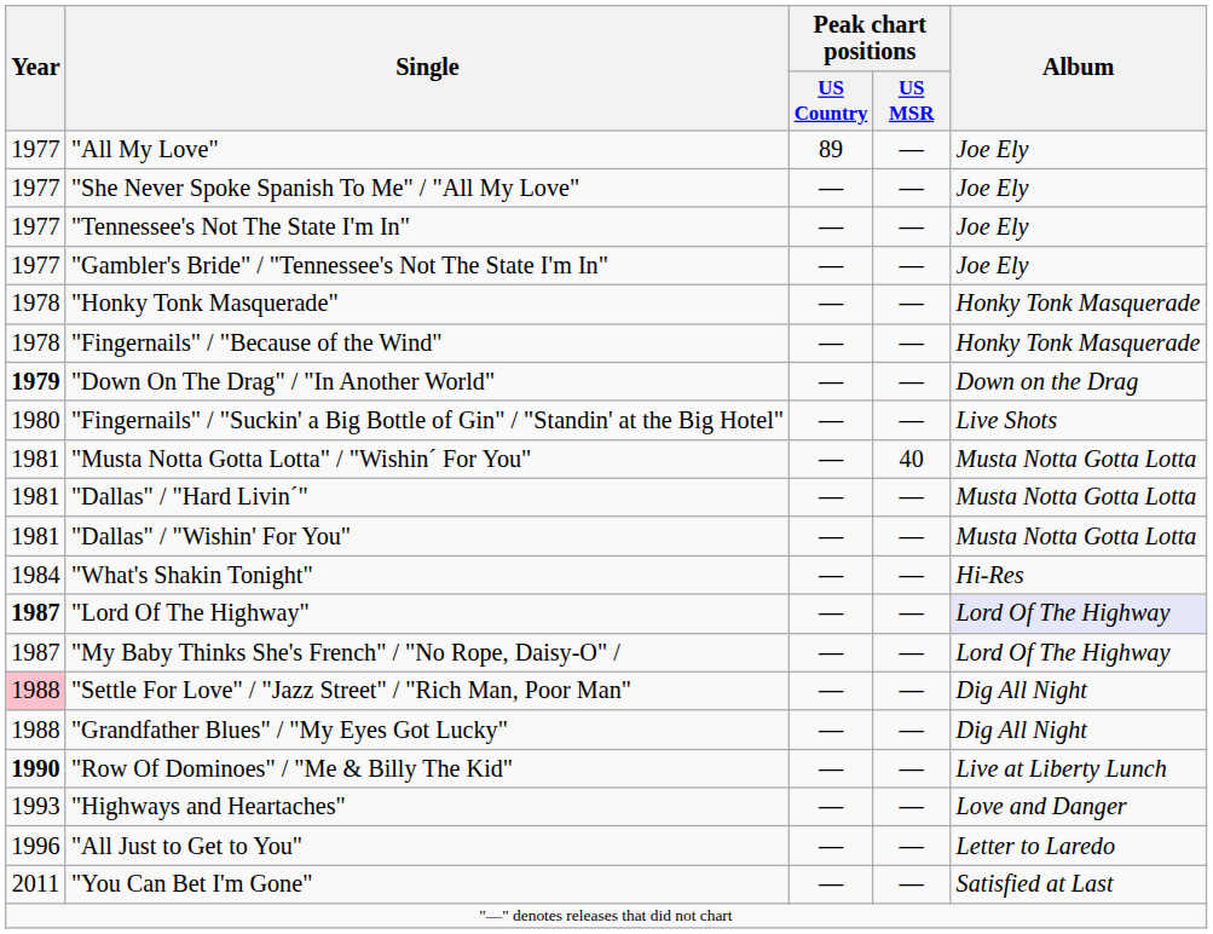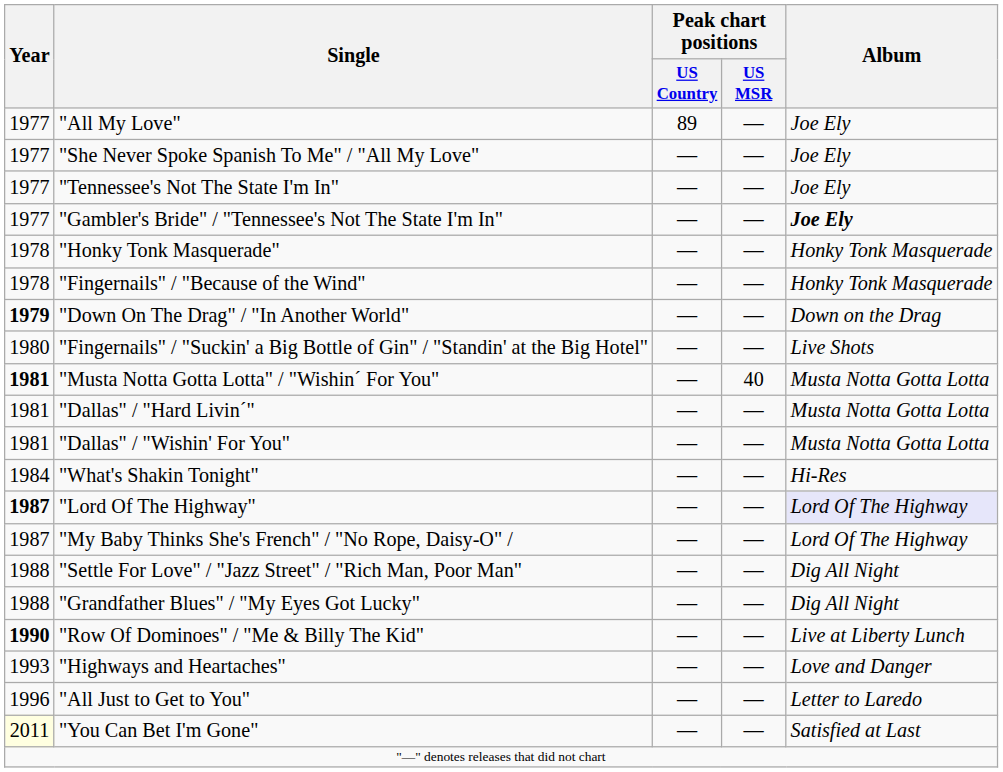"Gambler's Bride" / "Tennessee's Not The State I'm In" | Album: normal -> bold
"Musta Notta Gotta Lotta" / "Wishin´ For You" | Year: normal -> bold
"Settle For Love" / "Jazz Street" / "Rich Man, Poor Man" | Year: pink background -> no background
"You Can Bet I'm Gone" | Year: no background -> lightyellow background
